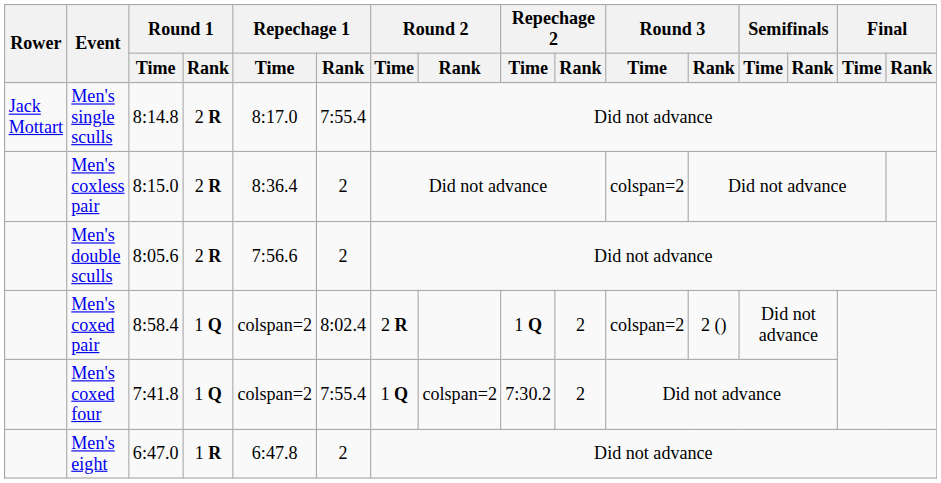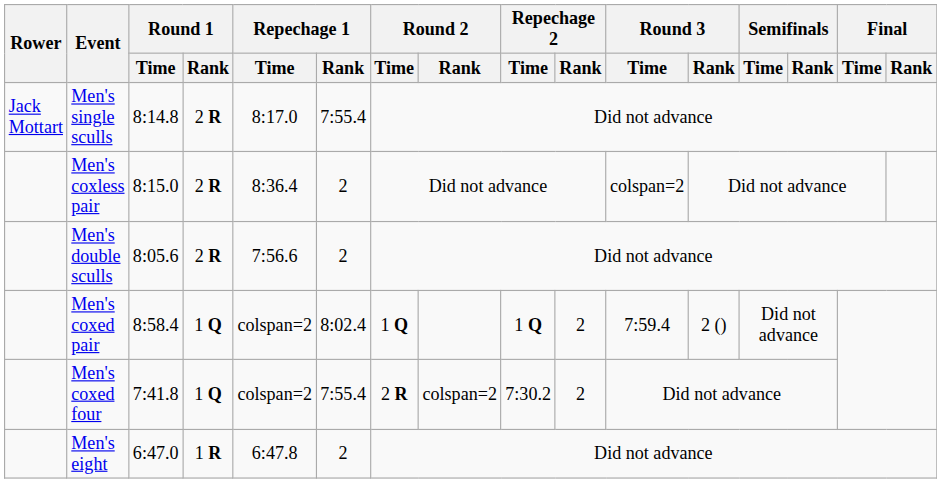Men's coxed pair | Round 2 / Time: 2 R -> 1 Q
Men's coxed pair | Round 3 / Time: colspan=2 -> 7:59.4
Men's coxed four | Round 2 / Time: 1 Q -> 2 R
